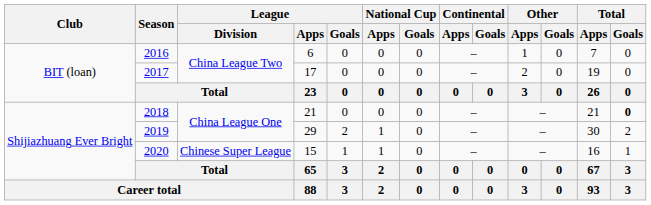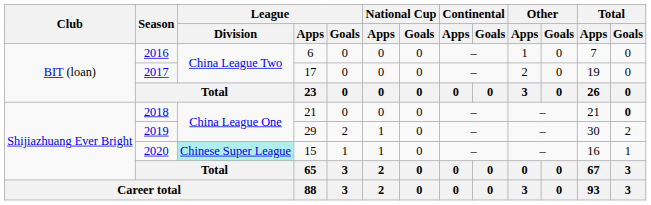2020 | League / Division: no background -> paleturquoise background
